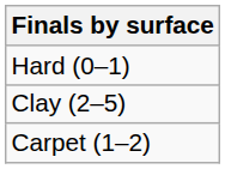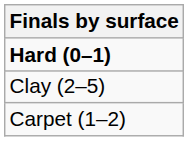row 2 | column 1: normal -> bold
